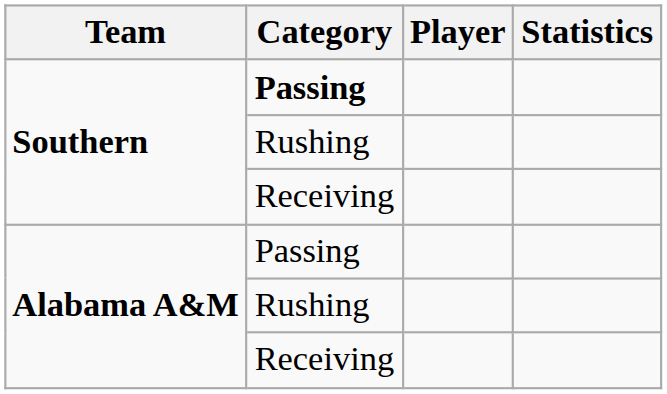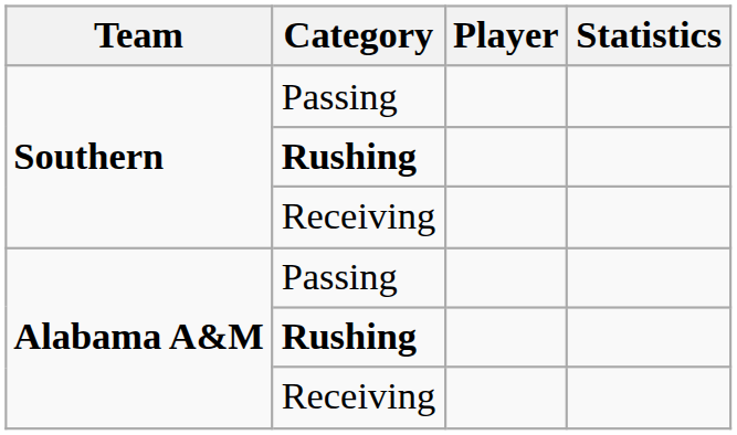Southern / Passing | Category: bold -> normal
Southern / Rushing | Category: normal -> bold
Alabama A&M / Rushing | Category: normal -> bold
